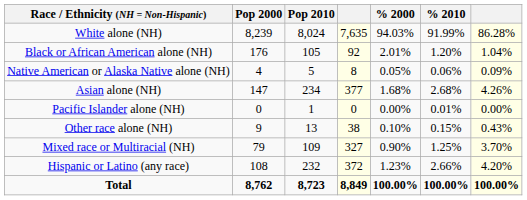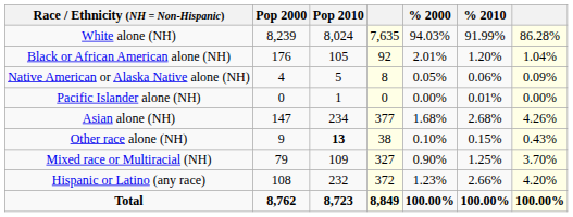rows swapped: Asian alone (NH) <-> Pacific Islander alone (NH)
Other race alone (NH) | Pop 2010: normal -> bold
